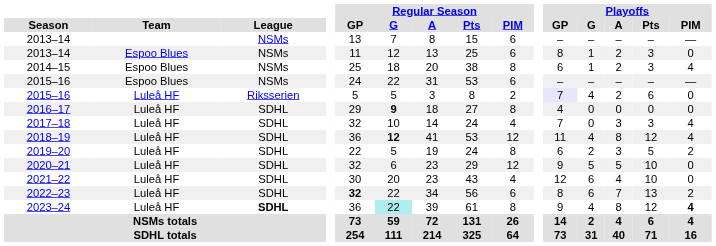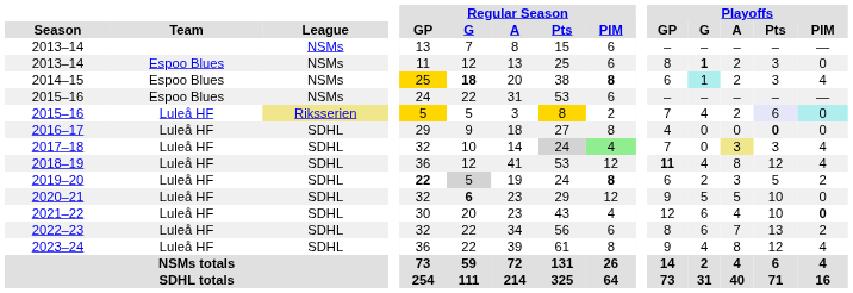2013–14 / Espoo Blues | Playoffs / G: normal -> bold
2014–15 | Regular Season / GP: no background -> gold background
2014–15 | Regular Season / G: normal -> bold
2014–15 | Regular Season / PIM: normal -> bold
2014–15 | Playoffs / G: no background -> paleturquoise background
2015–16 / Luleå HF | League: no background -> khaki background
2015–16 / Luleå HF | Regular Season / GP: no background -> gold background
2015–16 / Luleå HF | Regular Season / Pts: no background -> gold background
2015–16 / Luleå HF | Playoffs / GP: lavender background -> no background
2015–16 / Luleå HF | Playoffs / Pts: no background -> lavender background
2015–16 / Luleå HF | Playoffs / PIM: no background -> paleturquoise background
2016–17 | Regular Season / G: bold -> normal
2016–17 | Playoffs / Pts: normal -> bold
2017–18 | Regular Season / Pts: no background -> lightgrey background
2017–18 | Regular Season / PIM: no background -> lightgreen background
2017–18 | Playoffs / A: no background -> khaki background
2018–19 | Regular Season / G: bold -> normal
2018–19 | Playoffs / GP: normal -> bold
2019–20 | Regular Season / GP: normal -> bold
2019–20 | Regular Season / G: no background -> lightgrey background
2019–20 | Regular Season / PIM: normal -> bold
2020–21 | Regular Season / G: normal -> bold
2021–22 | Playoffs / PIM: normal -> bold
2022–23 | Regular Season / GP: bold -> normal
2023–24 | League: bold -> normal
2023–24 | Regular Season / G: paleturquoise background -> no background
2023–24 | Playoffs / PIM: bold -> normal
